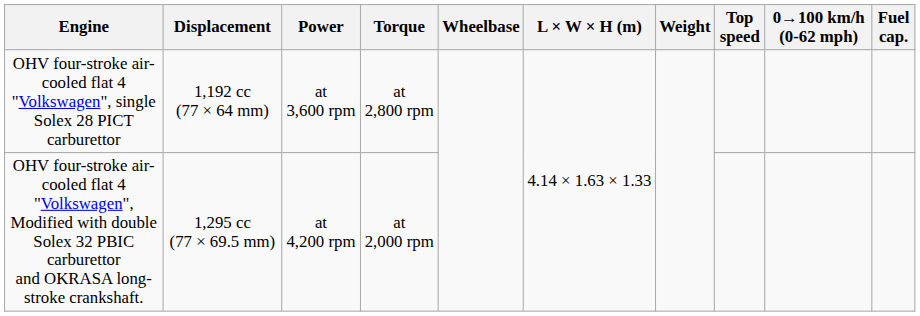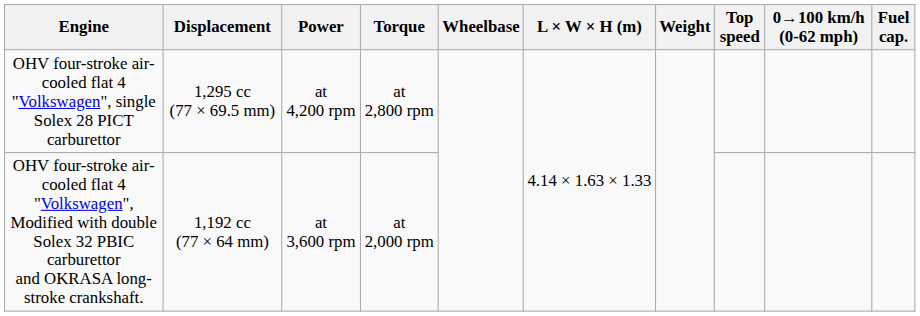row 2 | Displacement: 1,192 cc (77 × 64 mm) -> 1,295 cc (77 × 69.5 mm)
row 2 | Power: at 3,600 rpm -> at 4,200 rpm
row 3 | Displacement: 1,295 cc (77 × 69.5 mm) -> 1,192 cc (77 × 64 mm)
row 3 | Power: at 4,200 rpm -> at 3,600 rpm
